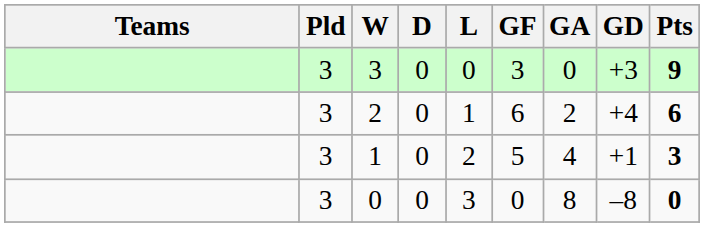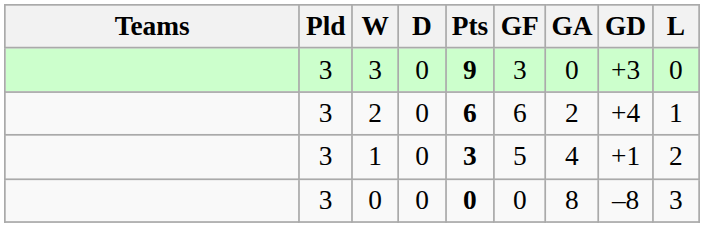columns swapped: L <-> Pts
